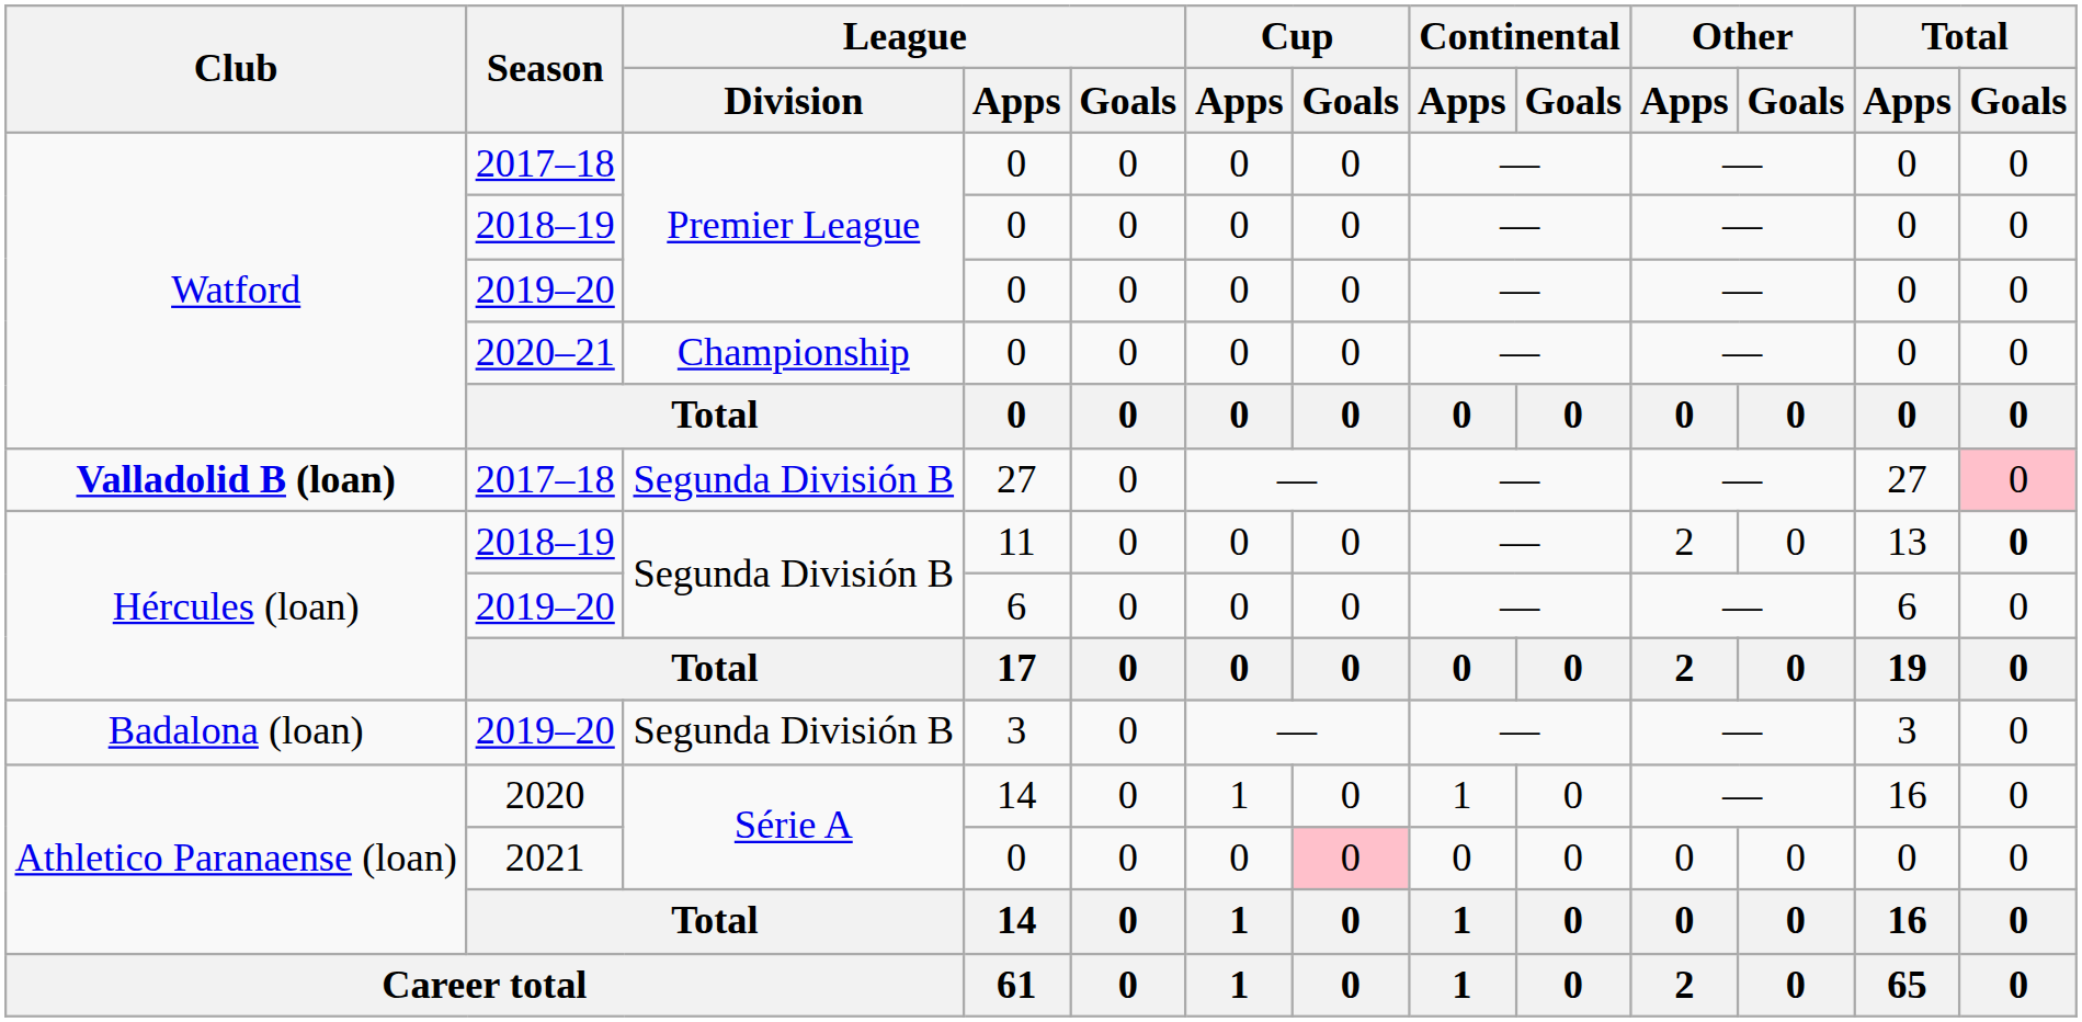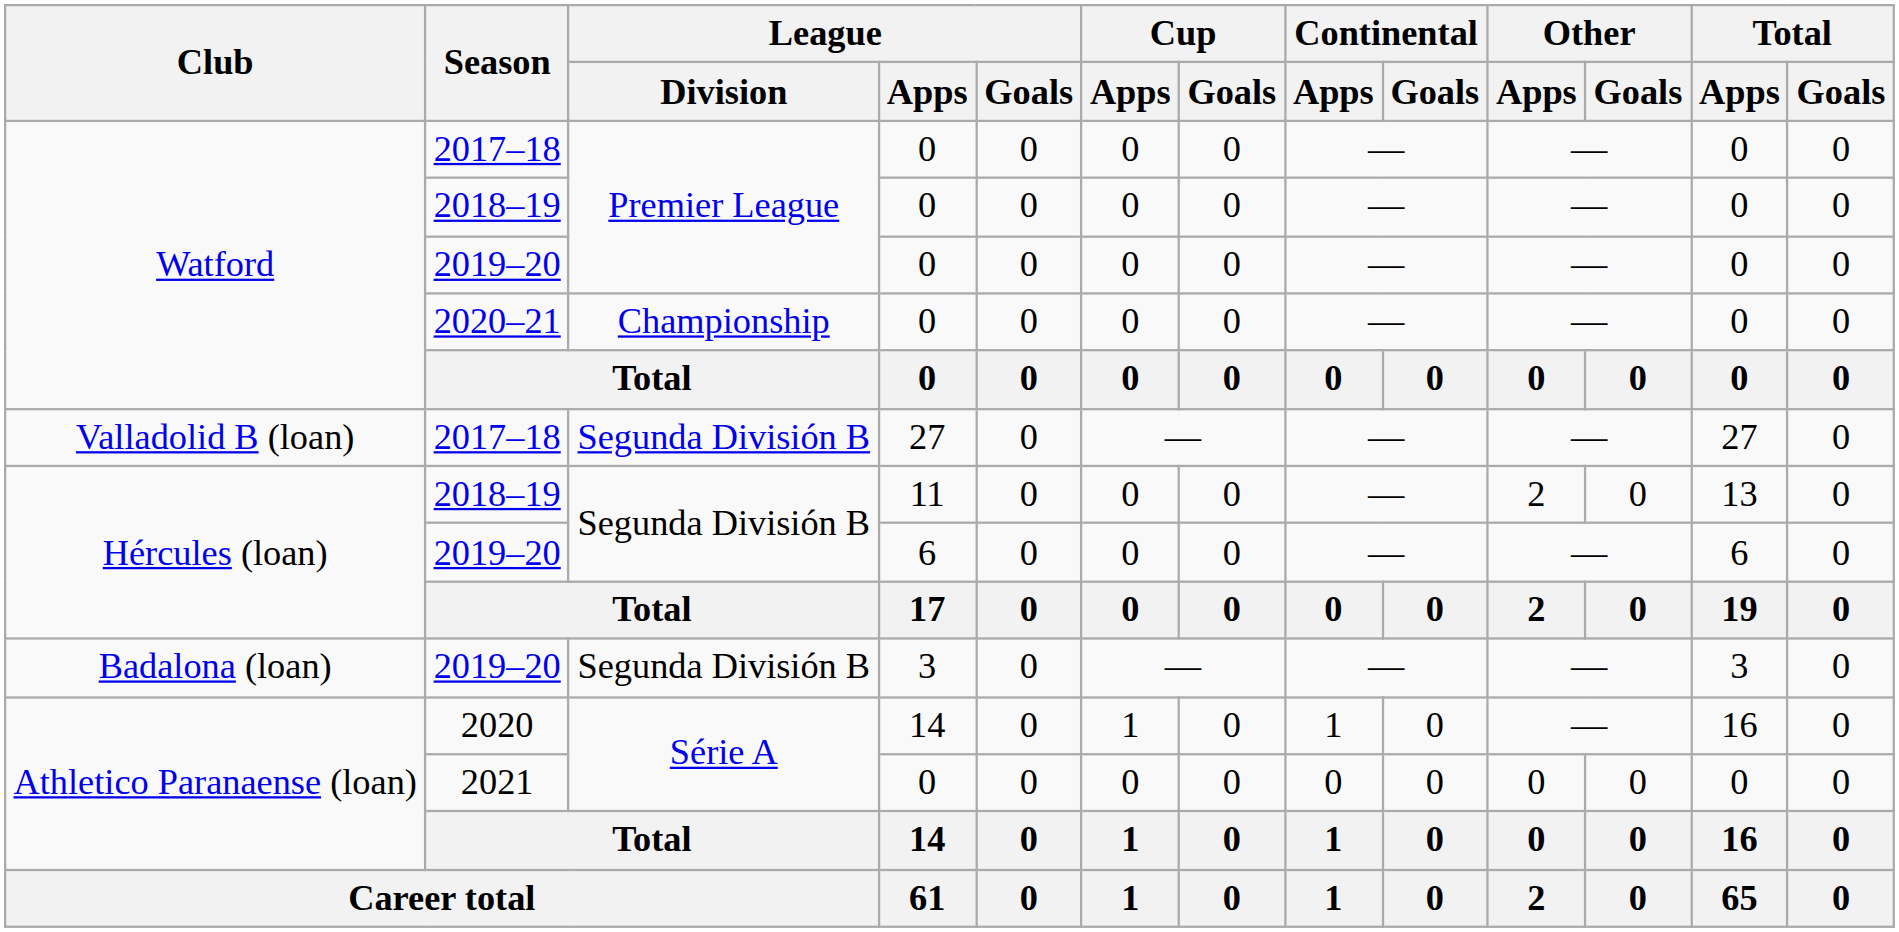2017–18 / 27 | Club: bold -> normal
2017–18 / 27 | Total / Goals: pink background -> no background
2018–19 / 11 | Total / Goals: bold -> normal
2021 | Cup / Goals: pink background -> no background
